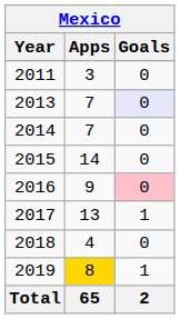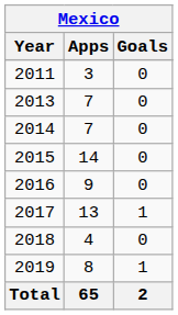2013 | Goals: lavender background -> no background
2016 | Goals: pink background -> no background
2019 | Apps: gold background -> no background
